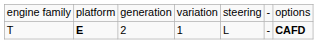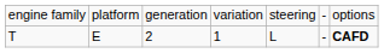T | column 2: bold -> normal
